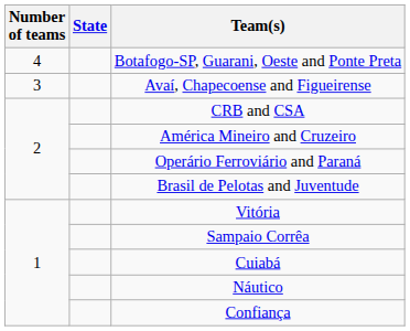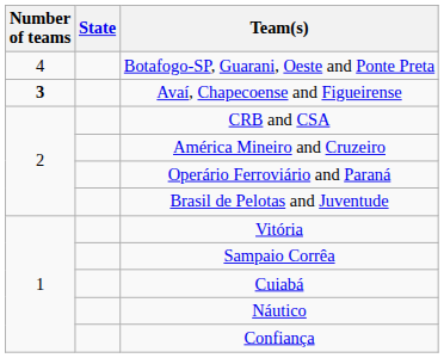Avaí, Chapecoense and Figueirense | Number of teams: normal -> bold
